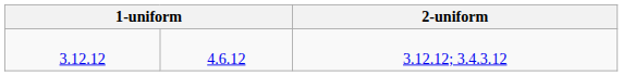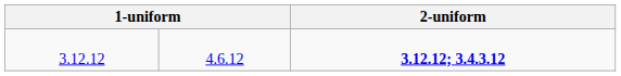3.12.12 | 2-uniform: normal -> bold
